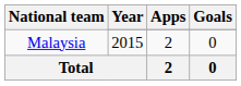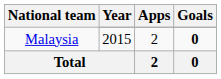2015 | Goals: normal -> bold
